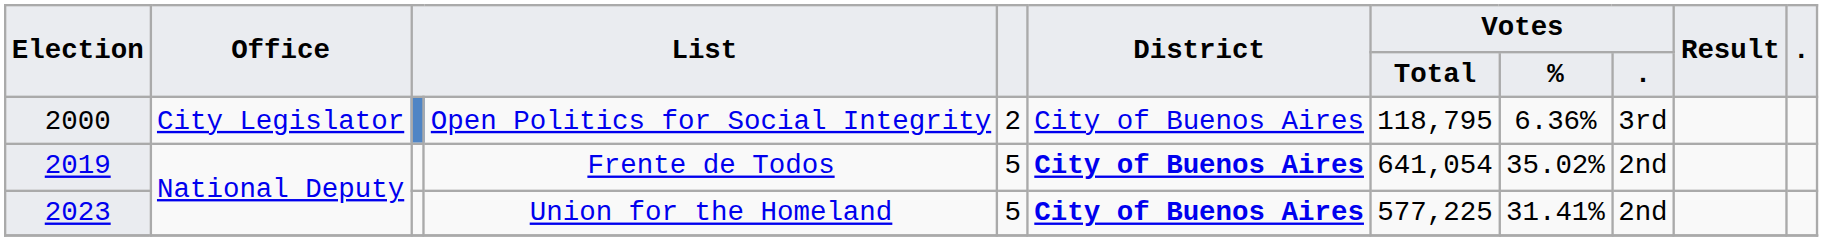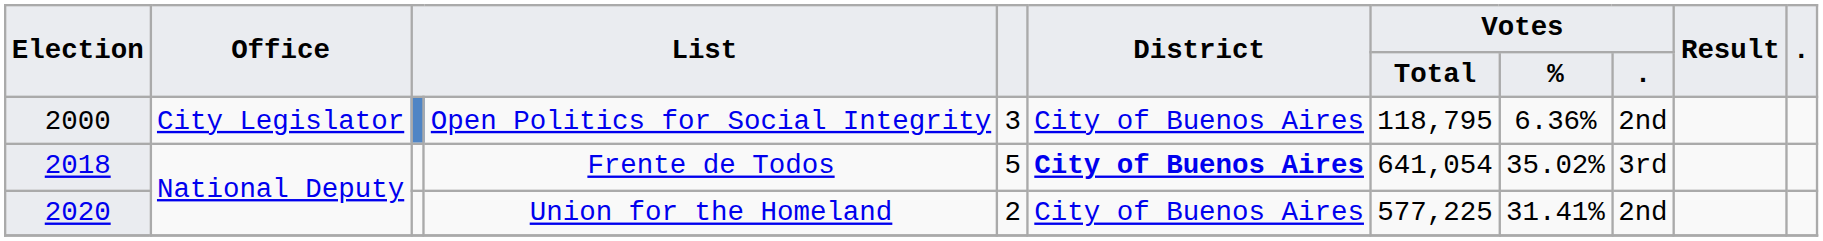Open Politics for Social Integrity | column 5: 2 -> 3
Open Politics for Social Integrity | Votes / .: 3rd -> 2nd
Frente de Todos | Election: 2019 -> 2018
Frente de Todos | Votes / .: 2nd -> 3rd
Union for the Homeland | Election: 2023 -> 2020
Union for the Homeland | column 5: 5 -> 2
Union for the Homeland | District: bold -> normal
